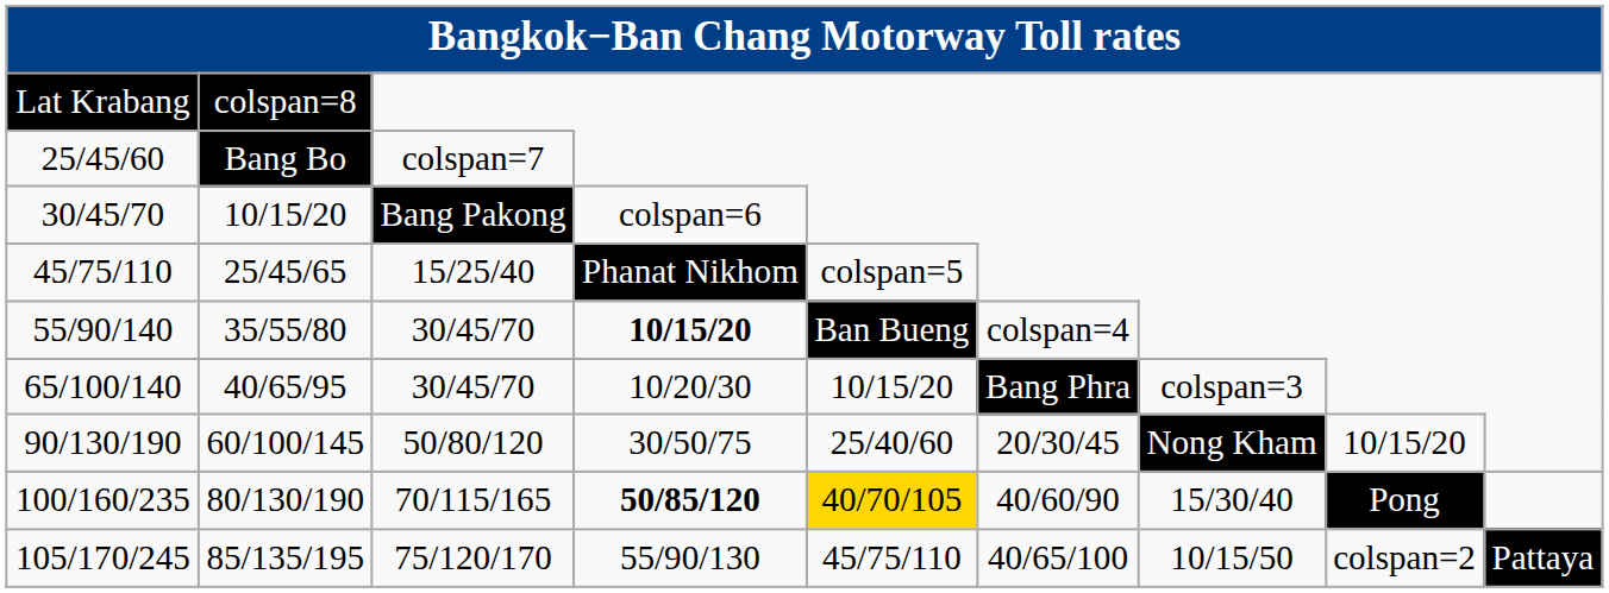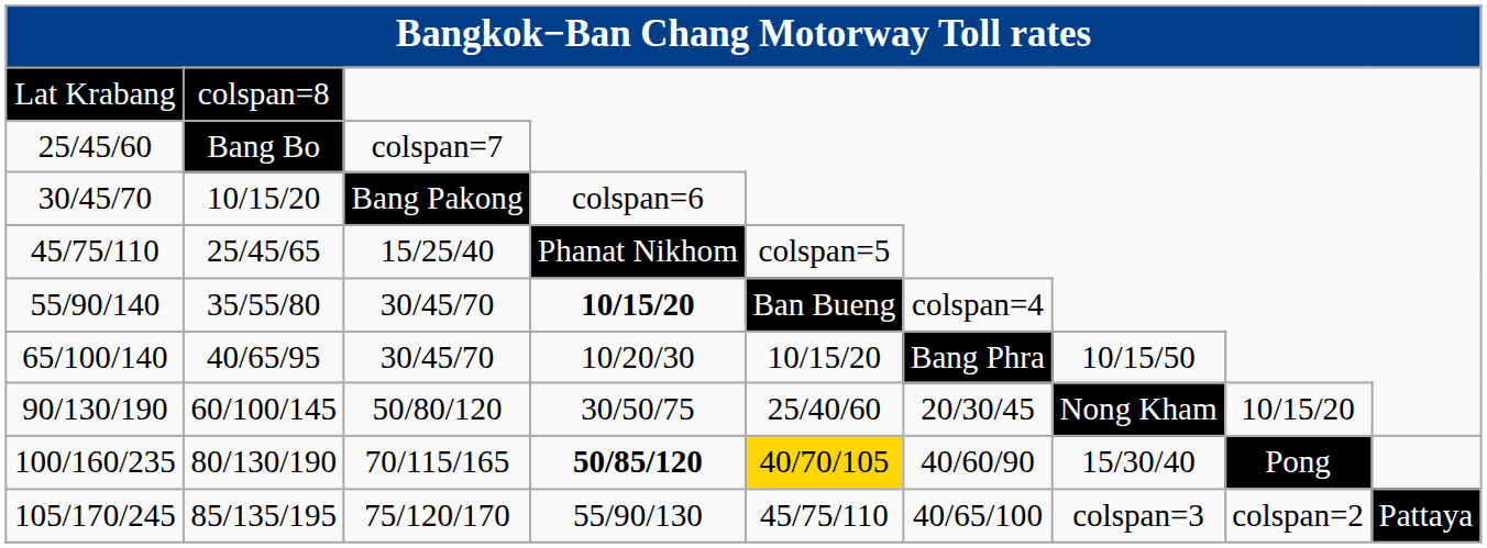65/100/140 | column 7: colspan=3 -> 10/15/50
105/170/245 | column 7: 10/15/50 -> colspan=3
